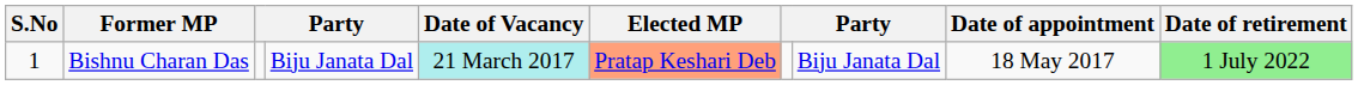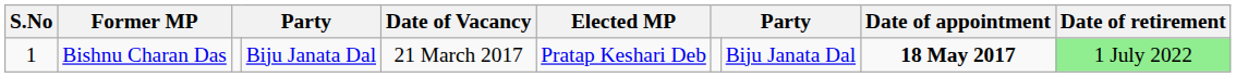Bishnu Charan Das | Date of Vacancy: paleturquoise background -> no background
Bishnu Charan Das | Elected MP: lightsalmon background -> no background
Bishnu Charan Das | Date of appointment: normal -> bold
